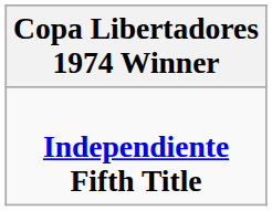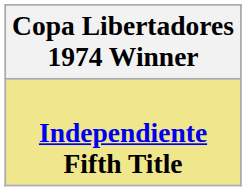row 2 | column 1: no background -> khaki background
